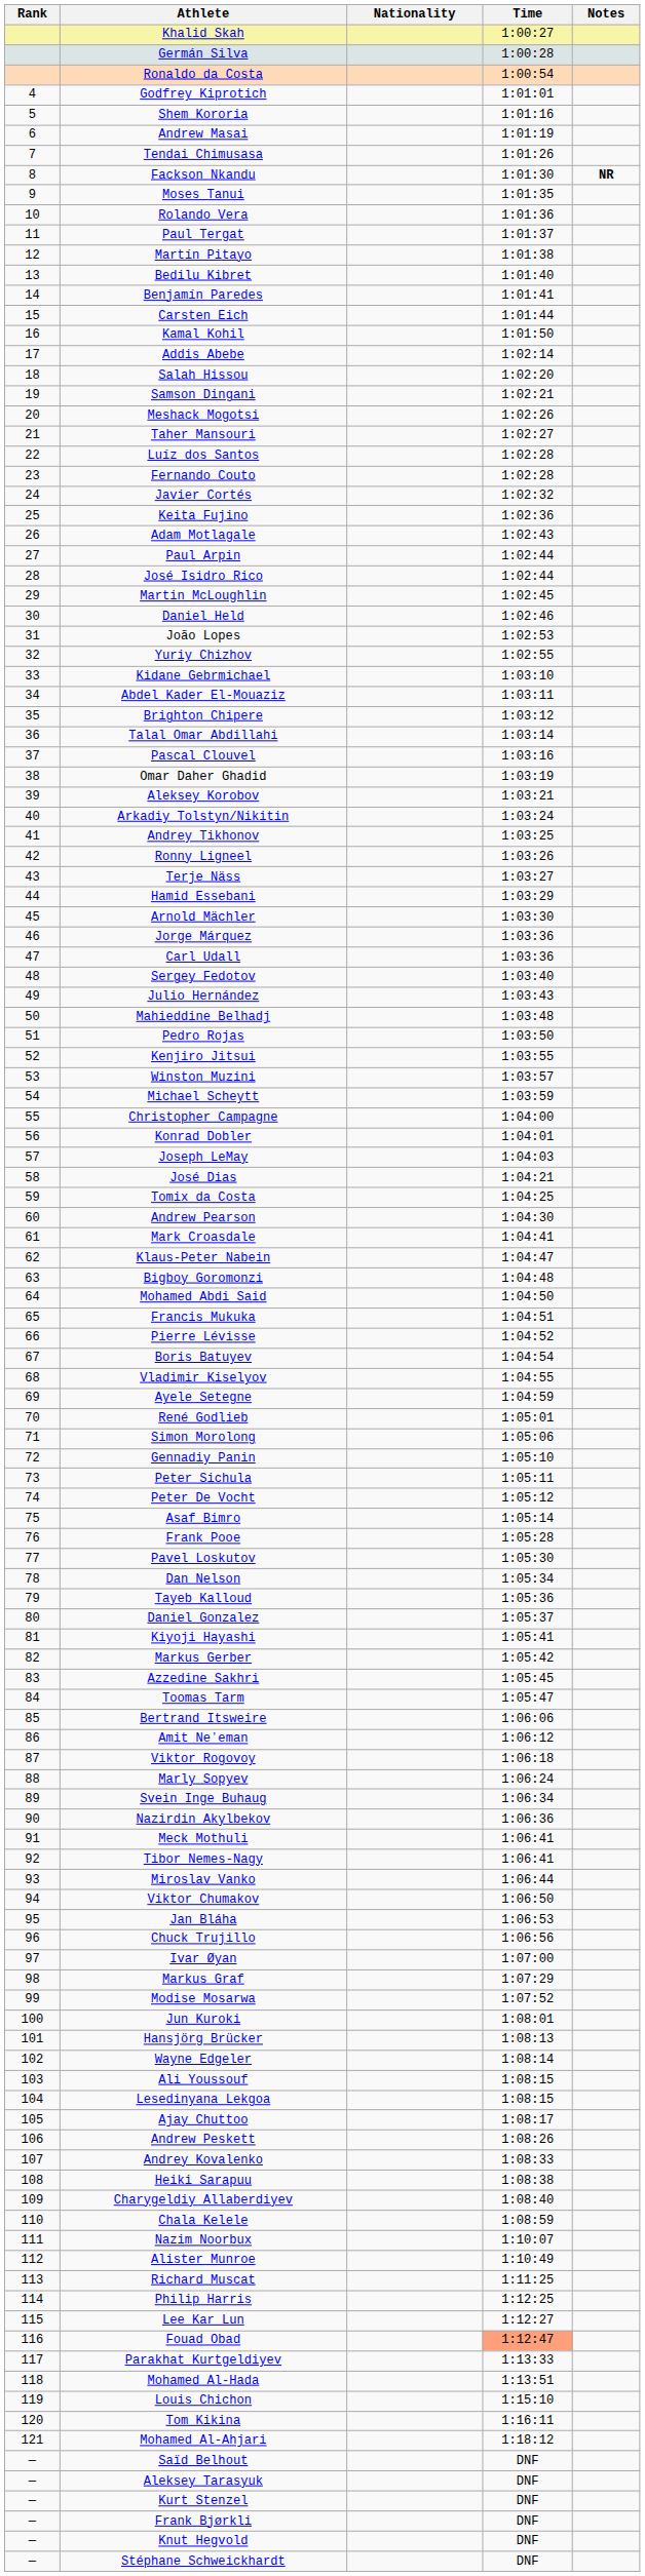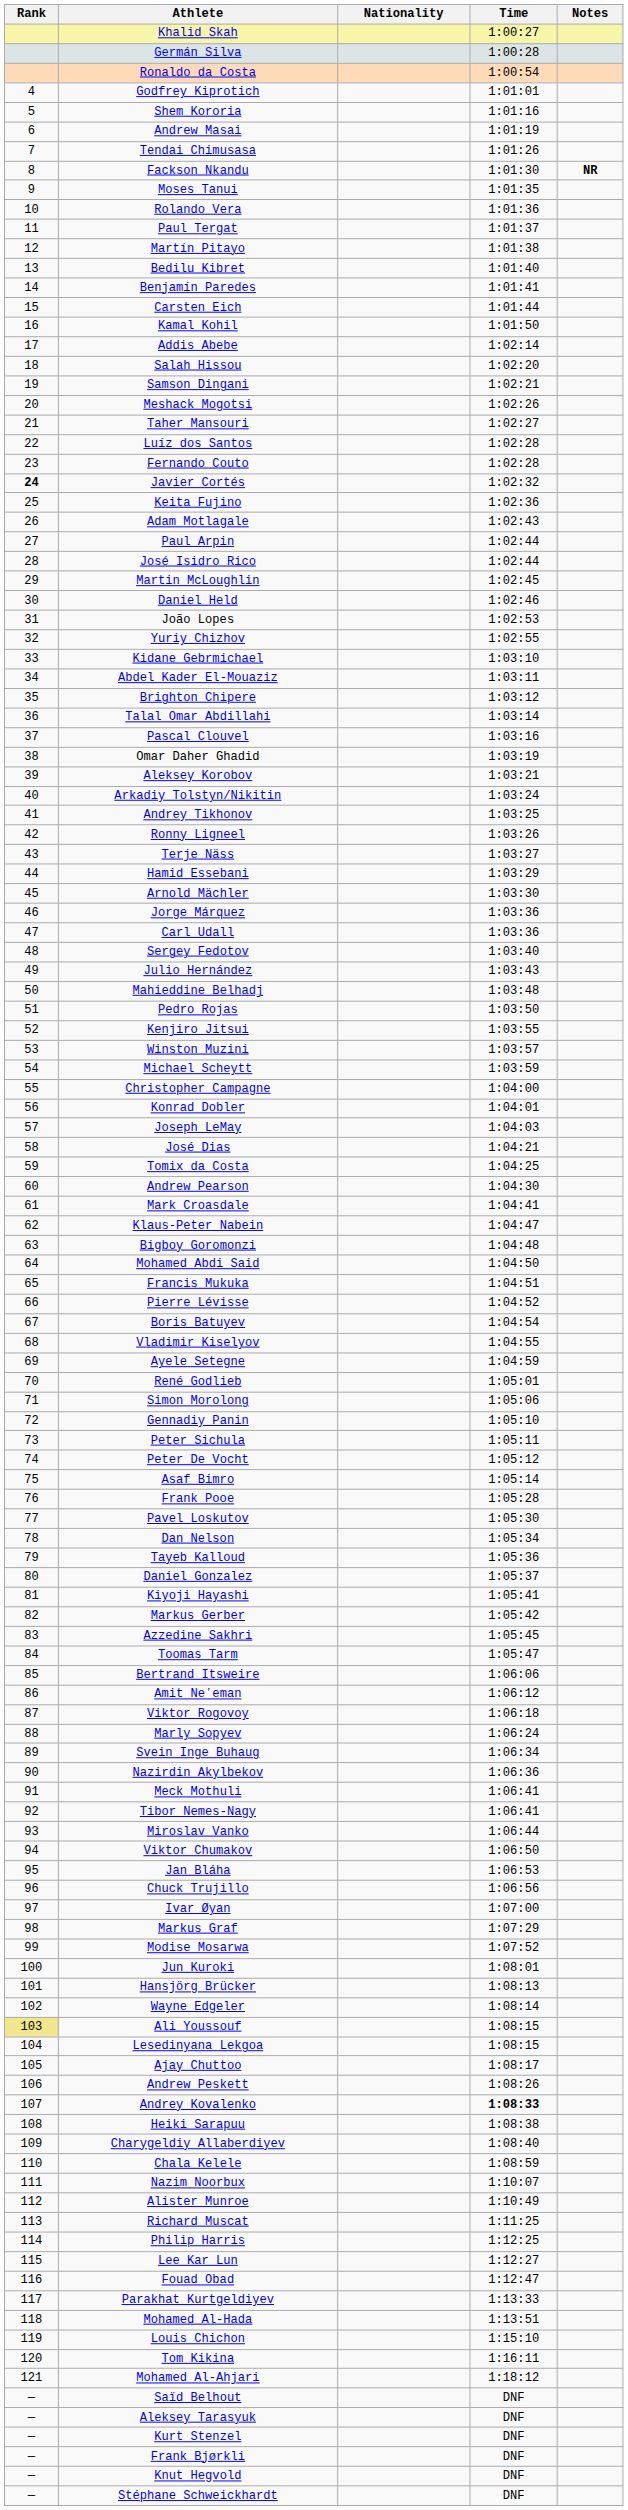Javier Cortés | Rank: normal -> bold
Ali Youssouf | Rank: no background -> khaki background
Andrey Kovalenko | Time: normal -> bold
Fouad Obad | Time: lightsalmon background -> no background
